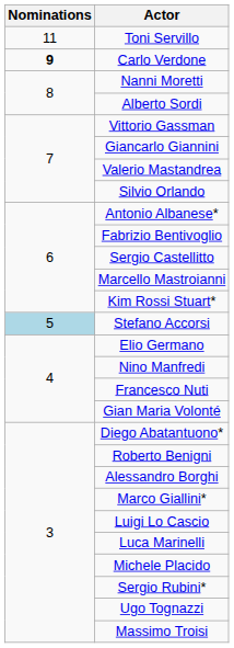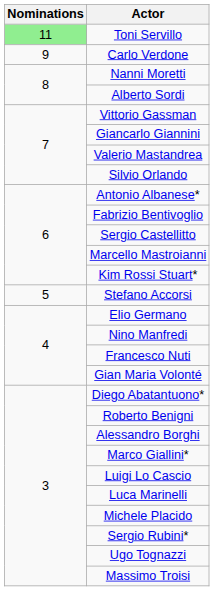Toni Servillo | Nominations: no background -> lightgreen background
Carlo Verdone | Nominations: bold -> normal
Stefano Accorsi | Nominations: lightblue background -> no background
